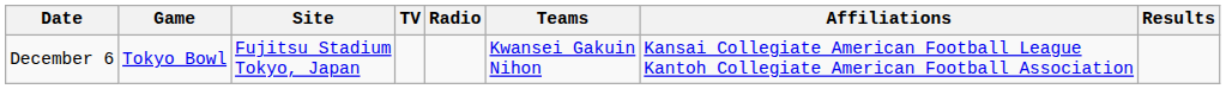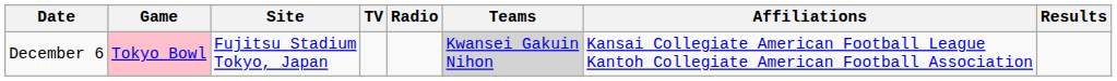December 6 | Game: no background -> pink background
December 6 | Teams: no background -> lightgrey background
